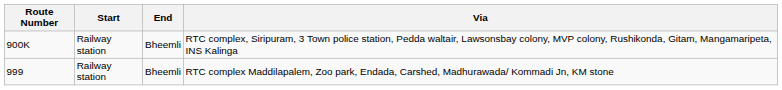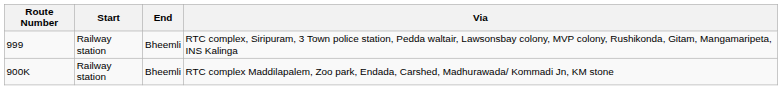row 2 | Route Number: 900K -> 999
row 3 | Route Number: 999 -> 900K
